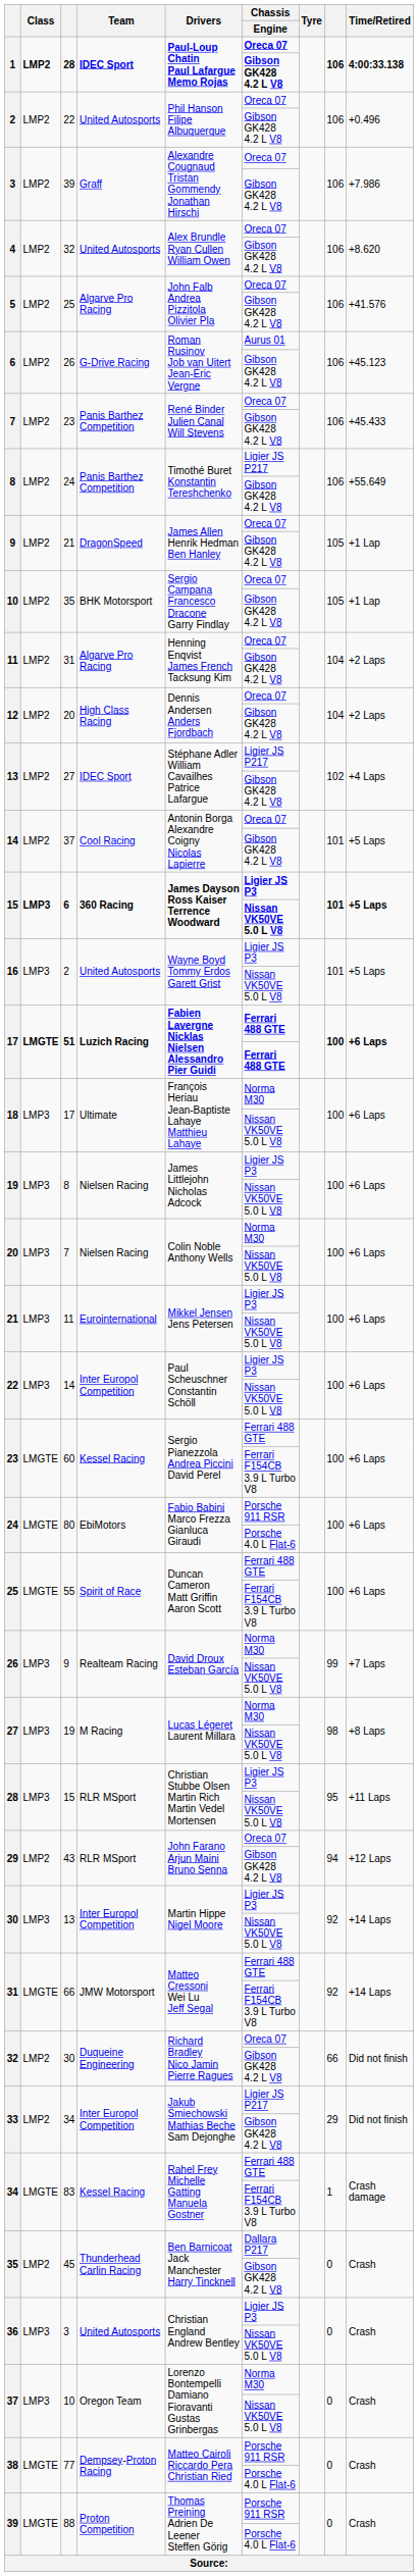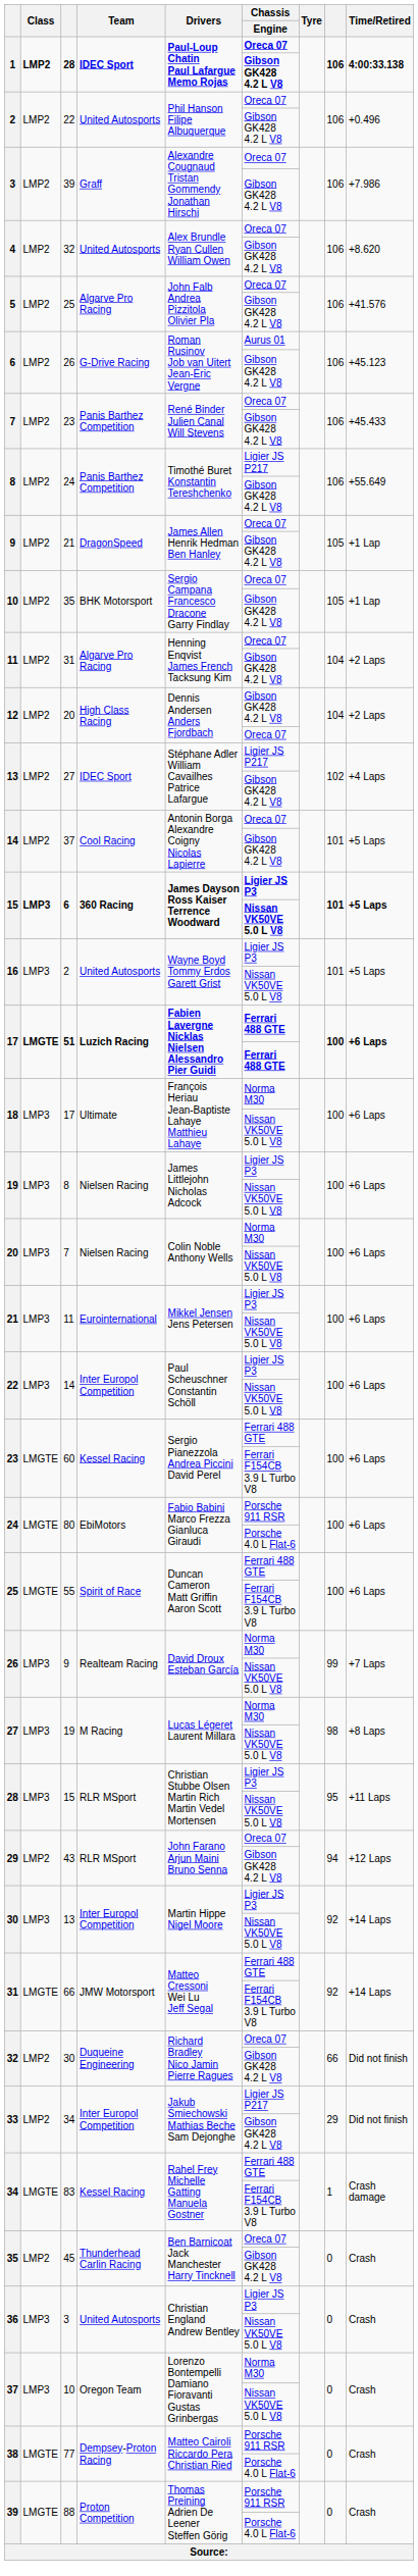row 25 | Chassis / Engine: Oreca 07 -> Gibson GK428 4.2 L V8
row 26 | Chassis / Engine: Gibson GK428 4.2 L V8 -> Oreca 07
row 71 | Chassis / Engine: Dallara P217 -> Oreca 07
